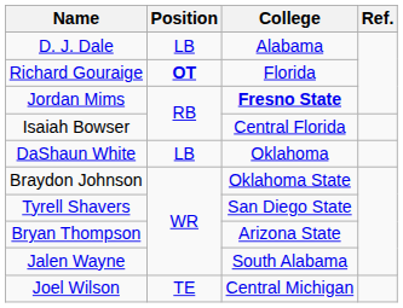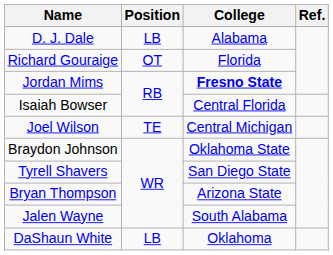Richard Gouraige | Position: bold -> normal
rows swapped: Joel Wilson <-> DaShaun White
